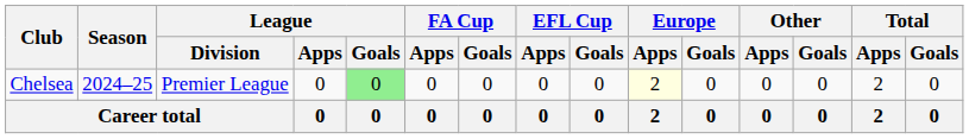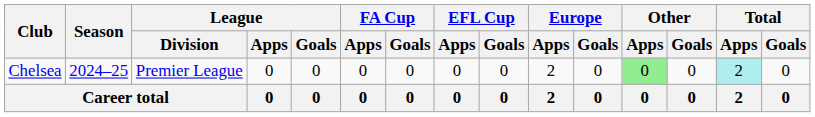Chelsea | League / Goals: lightgreen background -> no background
Chelsea | Europe / Apps: lightyellow background -> no background
Chelsea | Other / Apps: no background -> lightgreen background
Chelsea | Total / Apps: no background -> paleturquoise background
